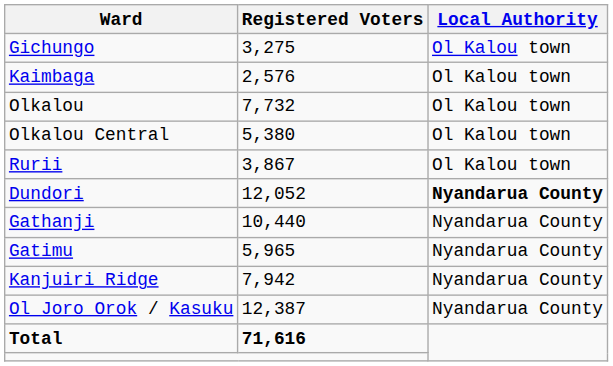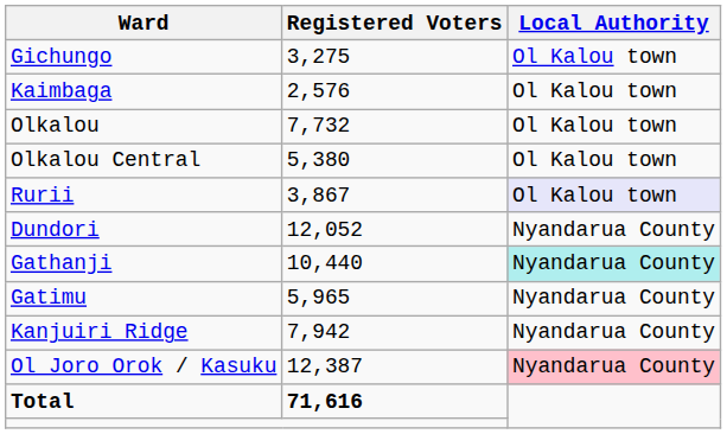Rurii | Local Authority: no background -> lavender background
Dundori | Local Authority: bold -> normal
Gathanji | Local Authority: no background -> paleturquoise background
Ol Joro Orok / Kasuku | Local Authority: no background -> pink background
